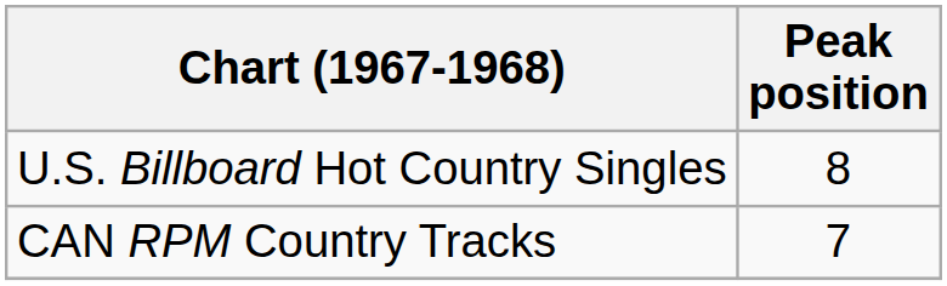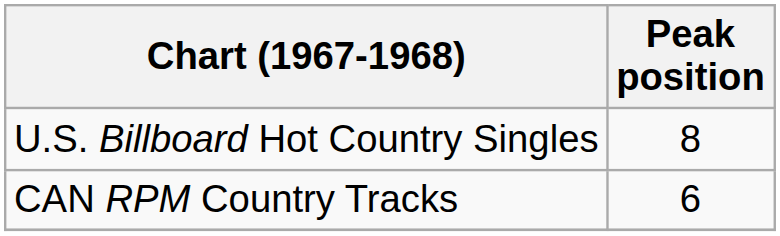CAN RPM Country Tracks | Peak position: 7 -> 6
